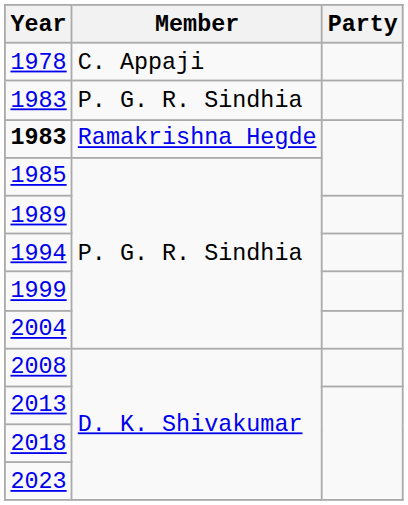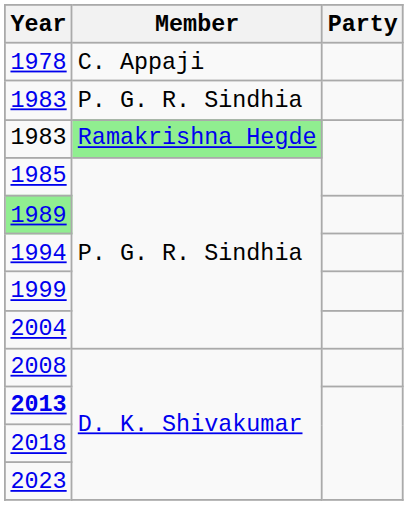1983 / Ramakrishna Hegde | Year: bold -> normal
1983 / Ramakrishna Hegde | Member: no background -> lightgreen background
1989 | Year: no background -> lightgreen background
2013 | Year: normal -> bold
